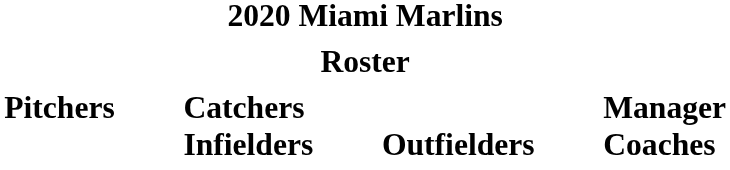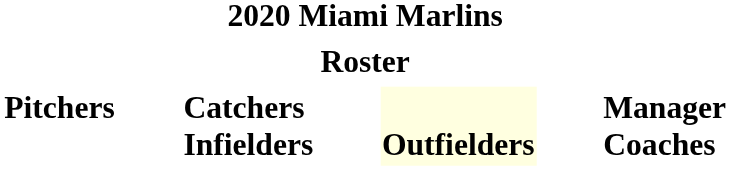Pitchers | column 3: no background -> lightyellow background
